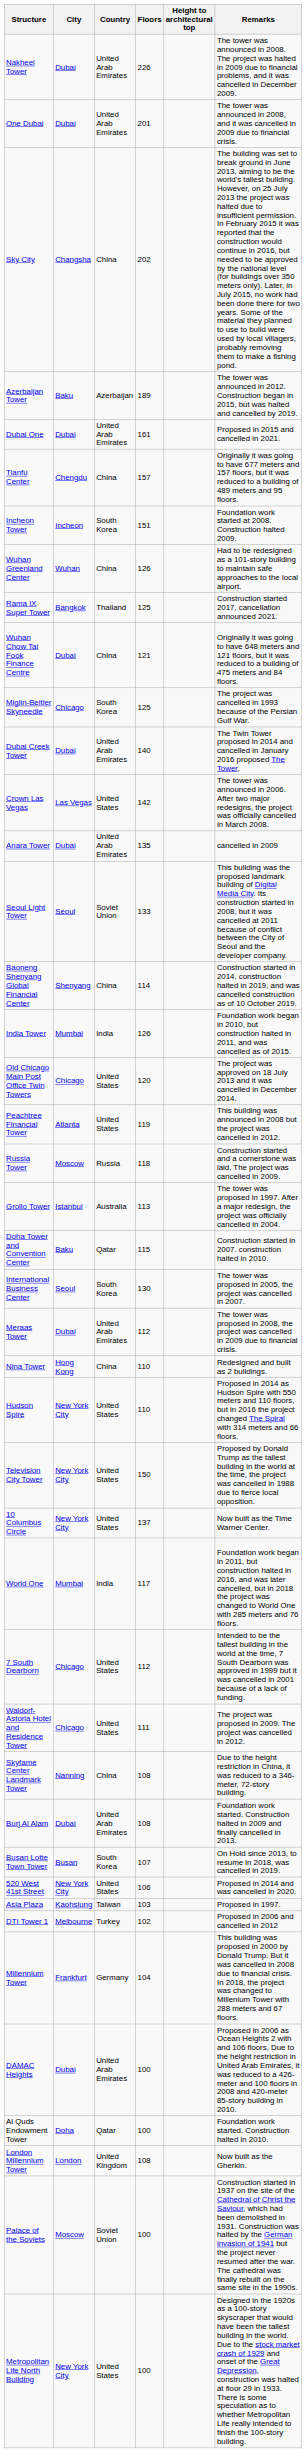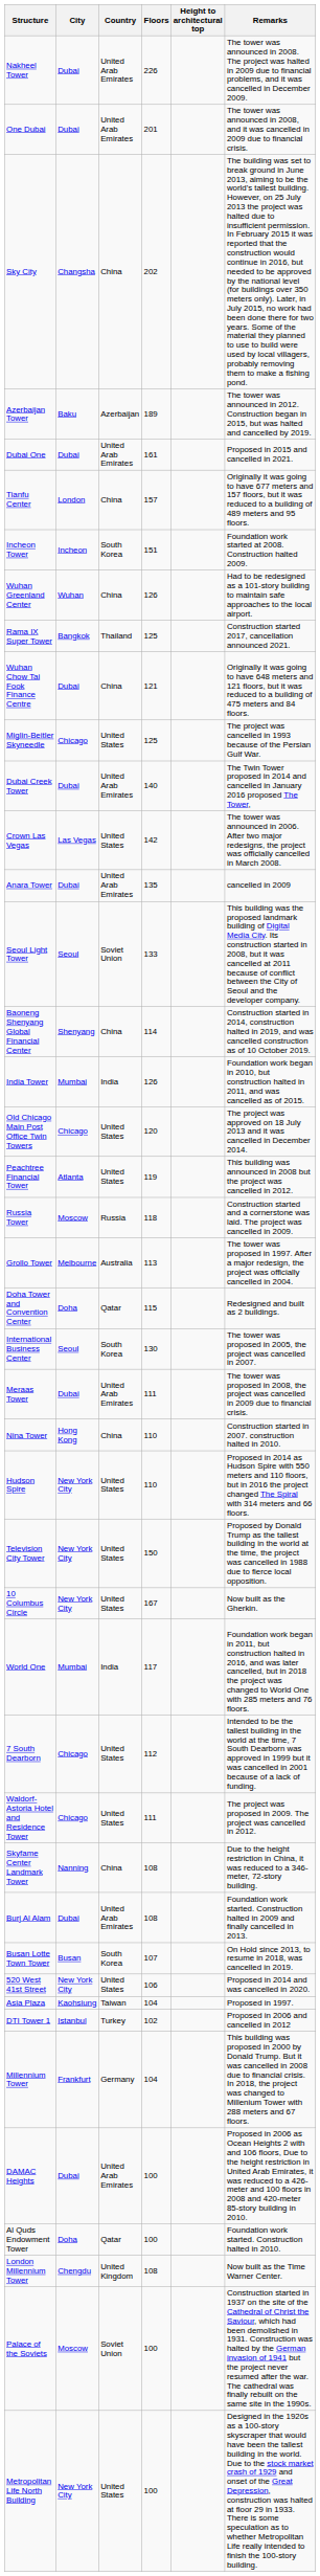Tianfu Center | City: Chengdu -> London
Miglin-Beitler Skyneedle | Country: South Korea -> United States
Grollo Tower | City: Istanbul -> Melbourne
Doha Tower and Convention Center | City: Baku -> Doha
Doha Tower and Convention Center | Remarks: Construction started in 2007. construction halted in 2010. -> Redesigned and built as 2 buildings.
Meraas Tower | Floors: 112 -> 111
Nina Tower | Remarks: Redesigned and built as 2 buildings. -> Construction started in 2007. construction halted in 2010.
10 Columbus Circle | Floors: 137 -> 167
10 Columbus Circle | Remarks: Now built as the Time Warner Center. -> Now built as the Gherkin.
Asia Plaza | Floors: 103 -> 104
DTI Tower 1 | City: Melbourne -> Istanbul
London Millennium Tower | City: London -> Chengdu
London Millennium Tower | Remarks: Now built as the Gherkin. -> Now built as the Time Warner Center.
